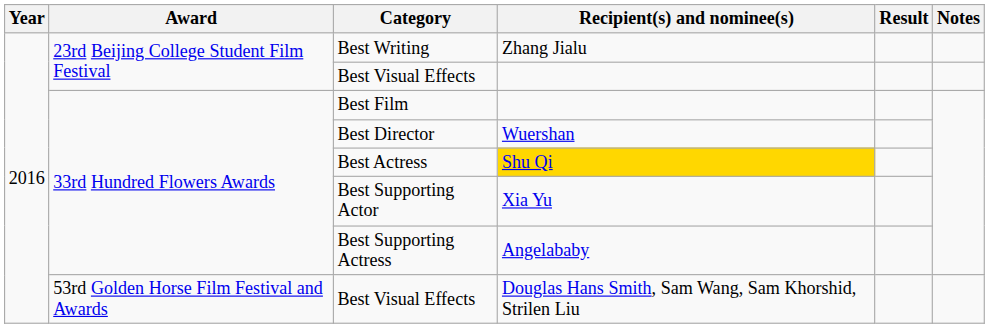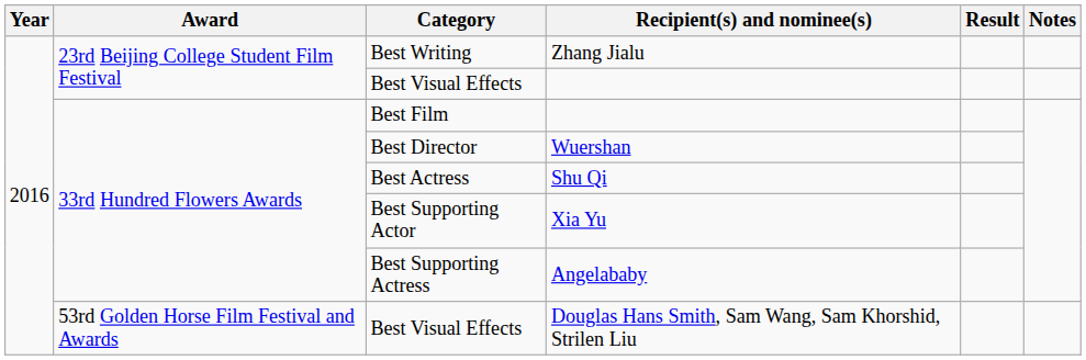Best Actress | Recipient(s) and nominee(s): gold background -> no background
